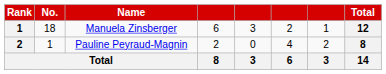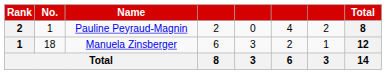rows swapped: Manuela Zinsberger <-> Pauline Peyraud-Magnin
